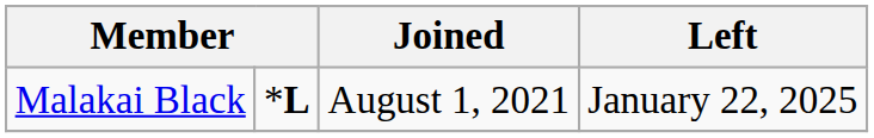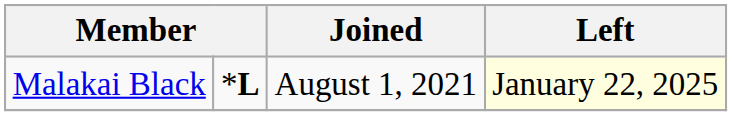Malakai Black | Left: no background -> lightyellow background
